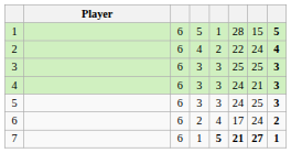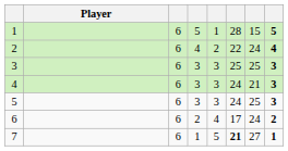7 | column 5: bold -> normal
7 | column 7: bold -> normal
